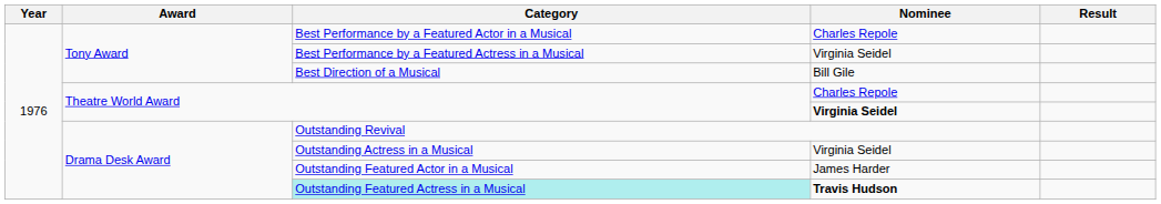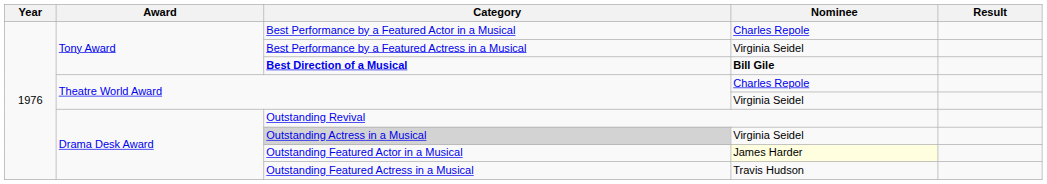Best Direction of a Musical | Category: normal -> bold
Best Direction of a Musical | Nominee: normal -> bold
Theatre World Award / Virginia Seidel | Nominee: bold -> normal
Outstanding Actress in a Musical | Category: no background -> lightgrey background
Outstanding Featured Actor in a Musical | Nominee: no background -> lightyellow background
Outstanding Featured Actress in a Musical | Category: paleturquoise background -> no background
Outstanding Featured Actress in a Musical | Nominee: bold -> normal
